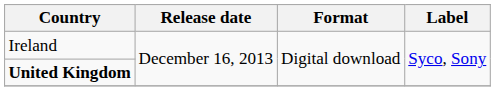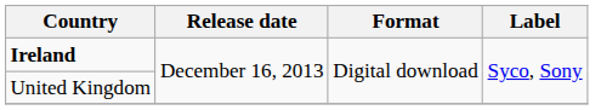Ireland | Country: normal -> bold
United Kingdom | Country: bold -> normal
